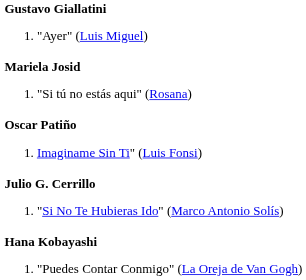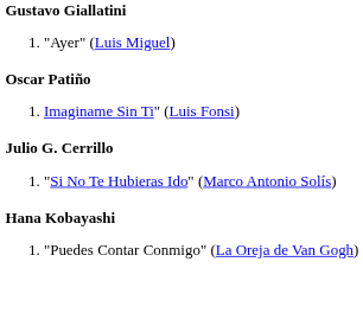- row: Mariela Josid "Si tú no estás aqui" (Rosana)
